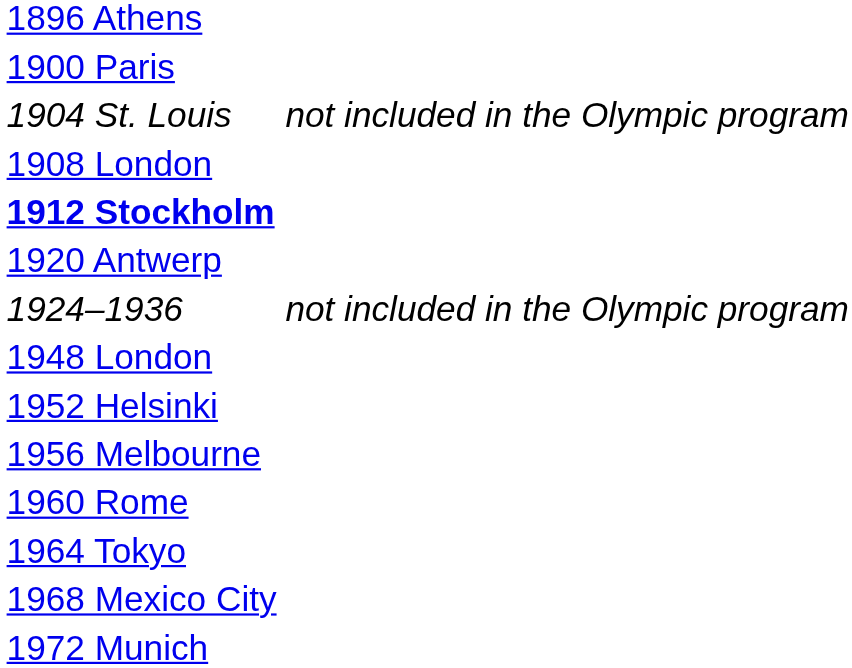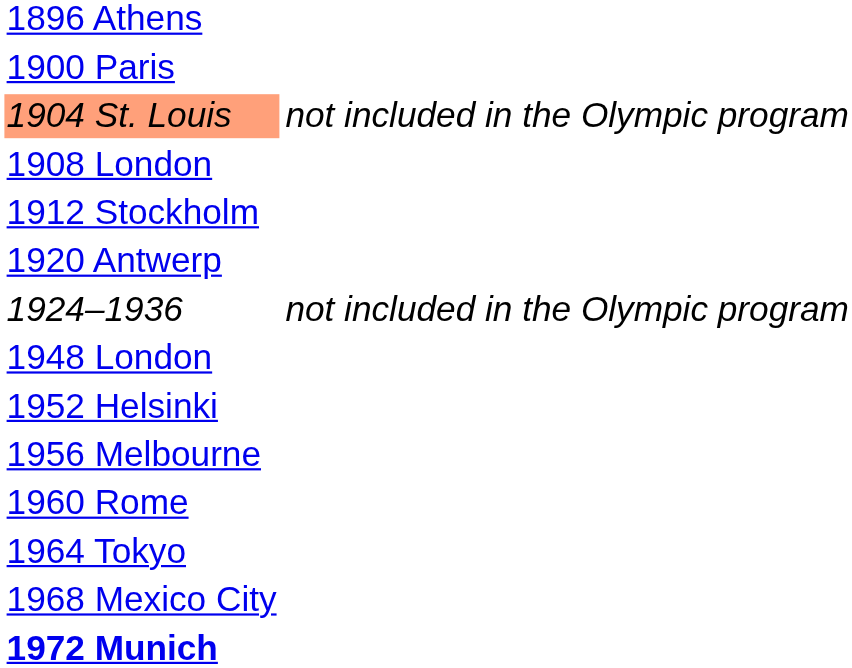1904 St. Louis | column 1: no background -> lightsalmon background
1912 Stockholm | column 1: bold -> normal
1972 Munich | column 1: normal -> bold
